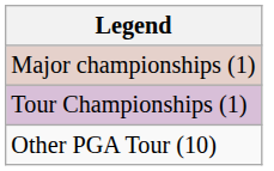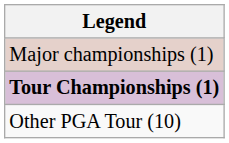row 3 | column 1: normal -> bold
